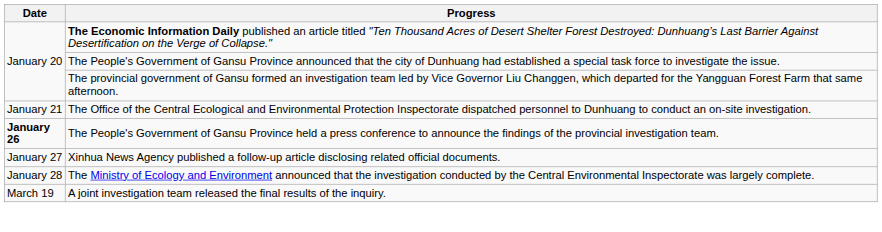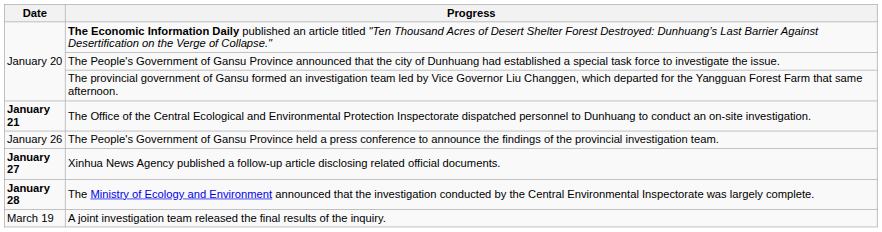row 5 | Date: normal -> bold
row 6 | Date: bold -> normal
row 7 | Date: normal -> bold
row 8 | Date: normal -> bold
